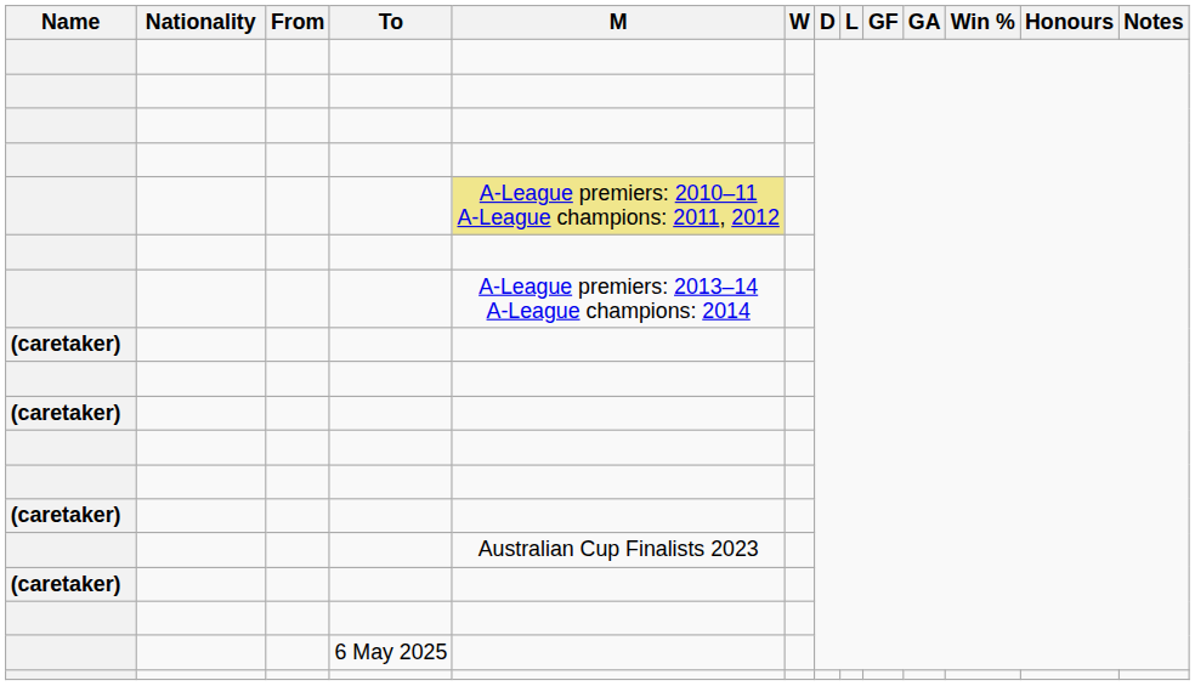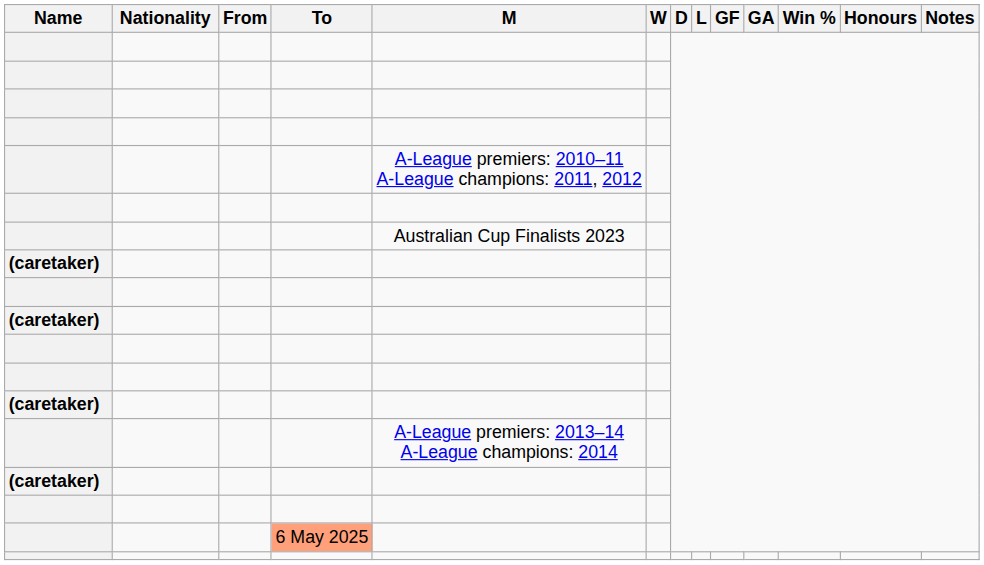row 6 | M: khaki background -> no background
row 8 | M: A-League premiers: 2013–14 A-League champions: 2014 -> Australian Cup Finalists 2023
row 15 | M: Australian Cup Finalists 2023 -> A-League premiers: 2013–14 A-League champions: 2014
row 18 | To: no background -> lightsalmon background
